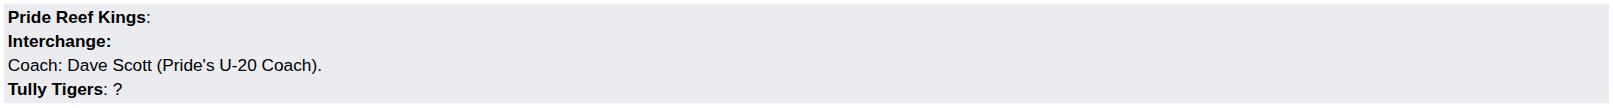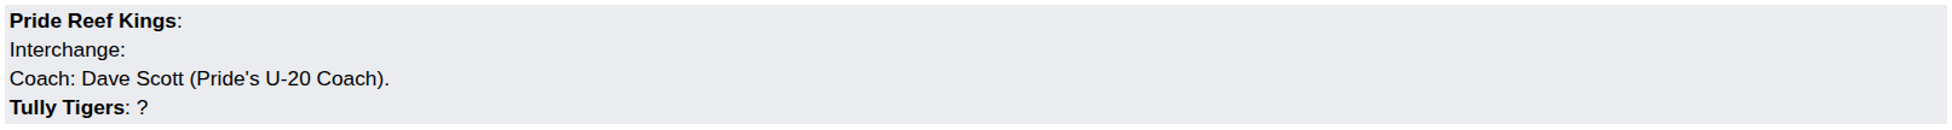row 2 | column 1: bold -> normal
